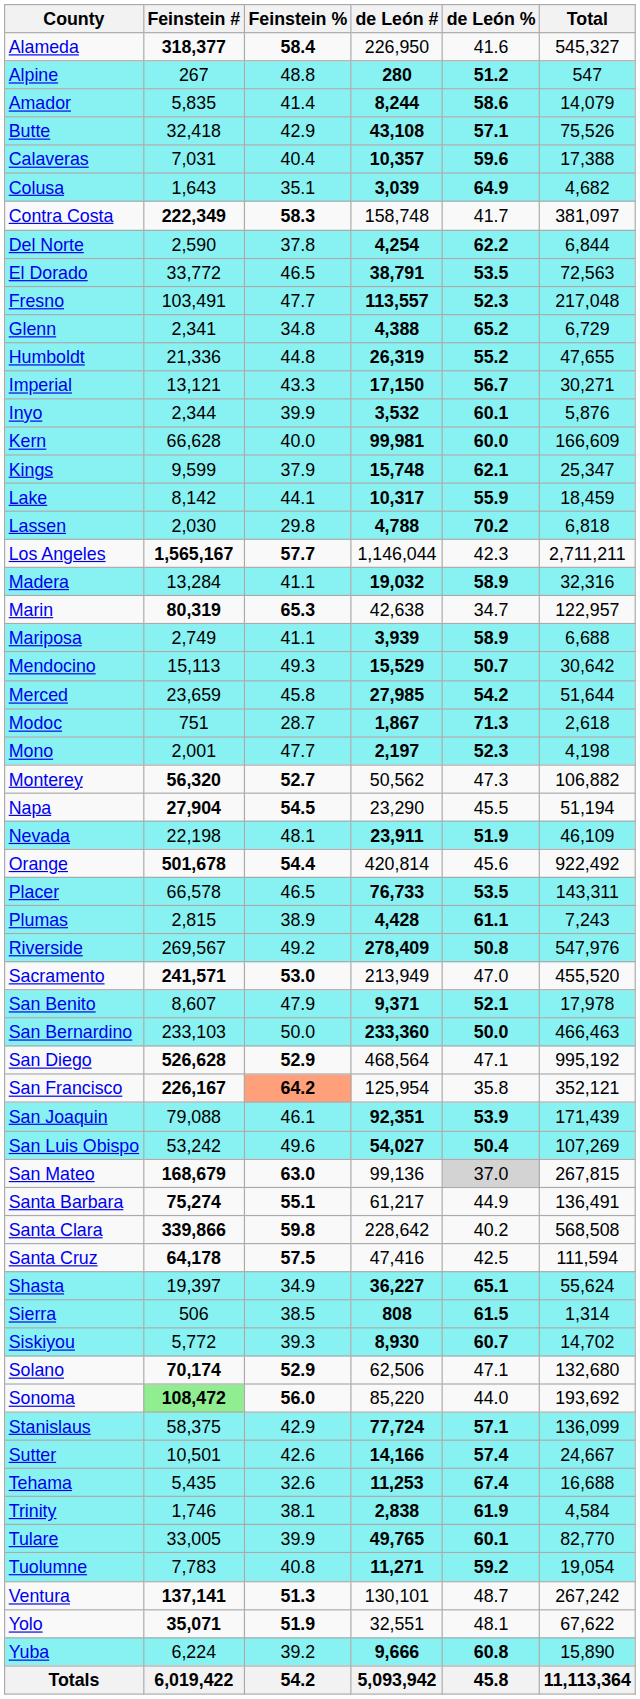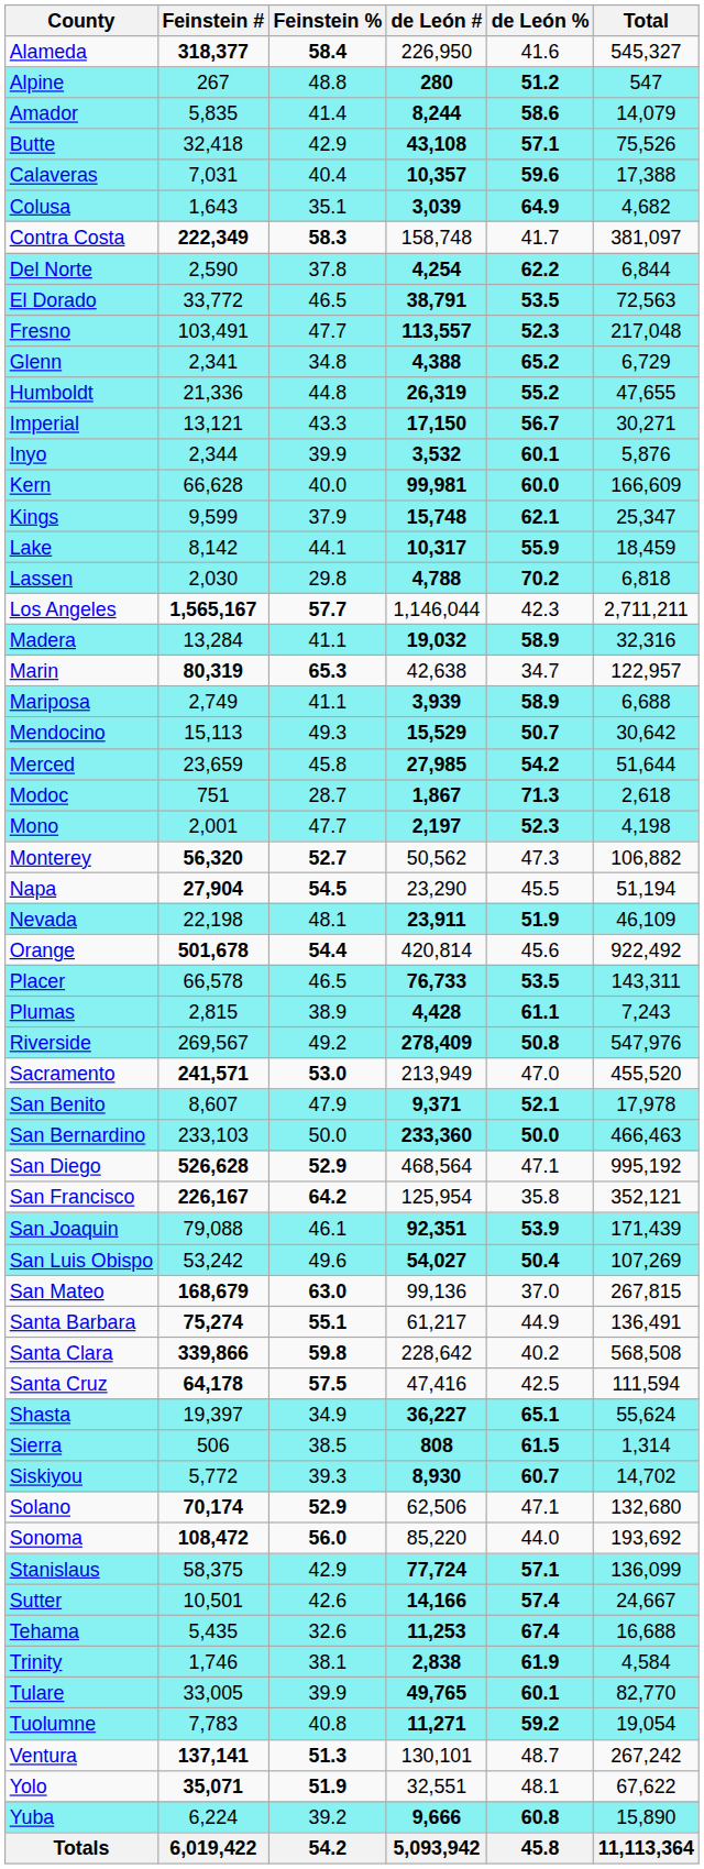San Francisco | Feinstein %: lightsalmon background -> no background
San Mateo | de León %: lightgrey background -> no background
Sonoma | Feinstein #: lightgreen background -> no background
